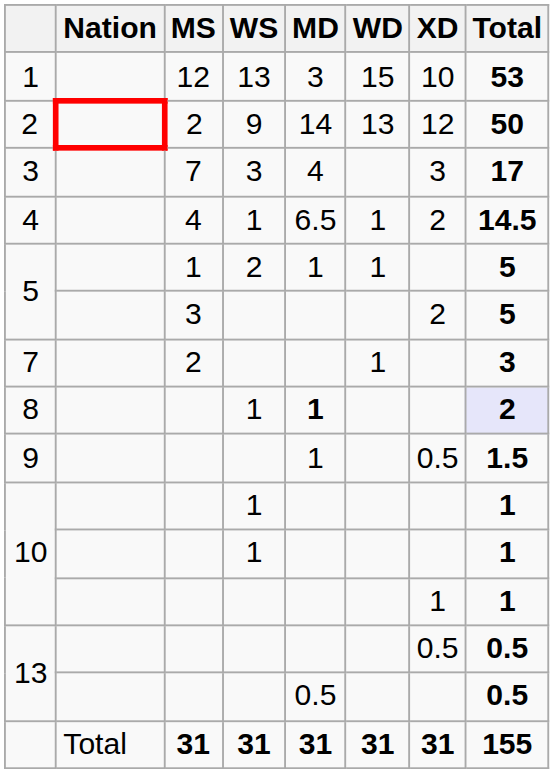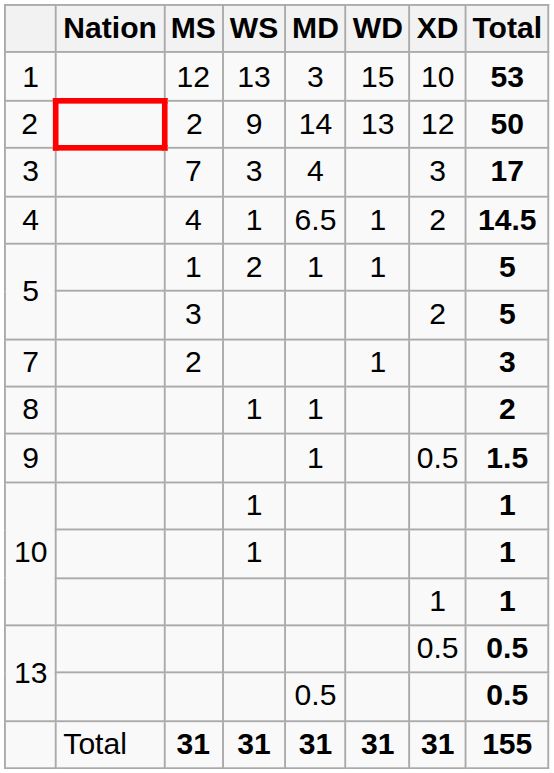8 | MD: bold -> normal
8 | Total: lavender background -> no background
